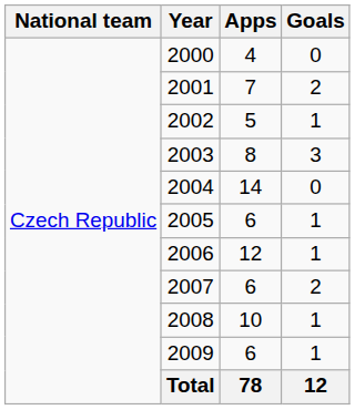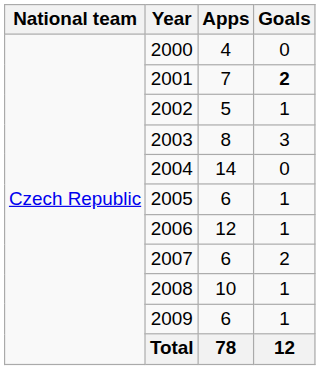2001 | Goals: normal -> bold
